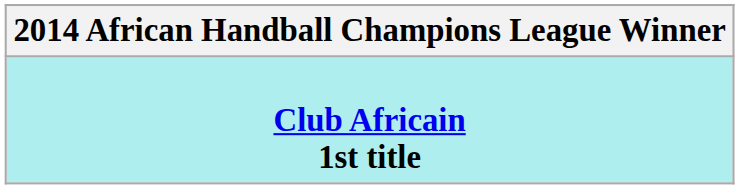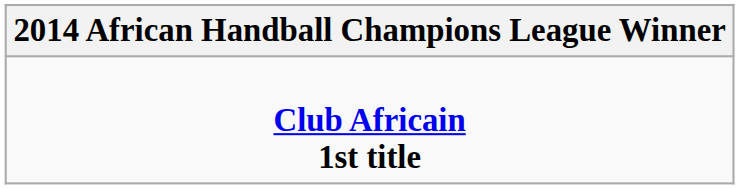row 2 | column 1: paleturquoise background -> no background
